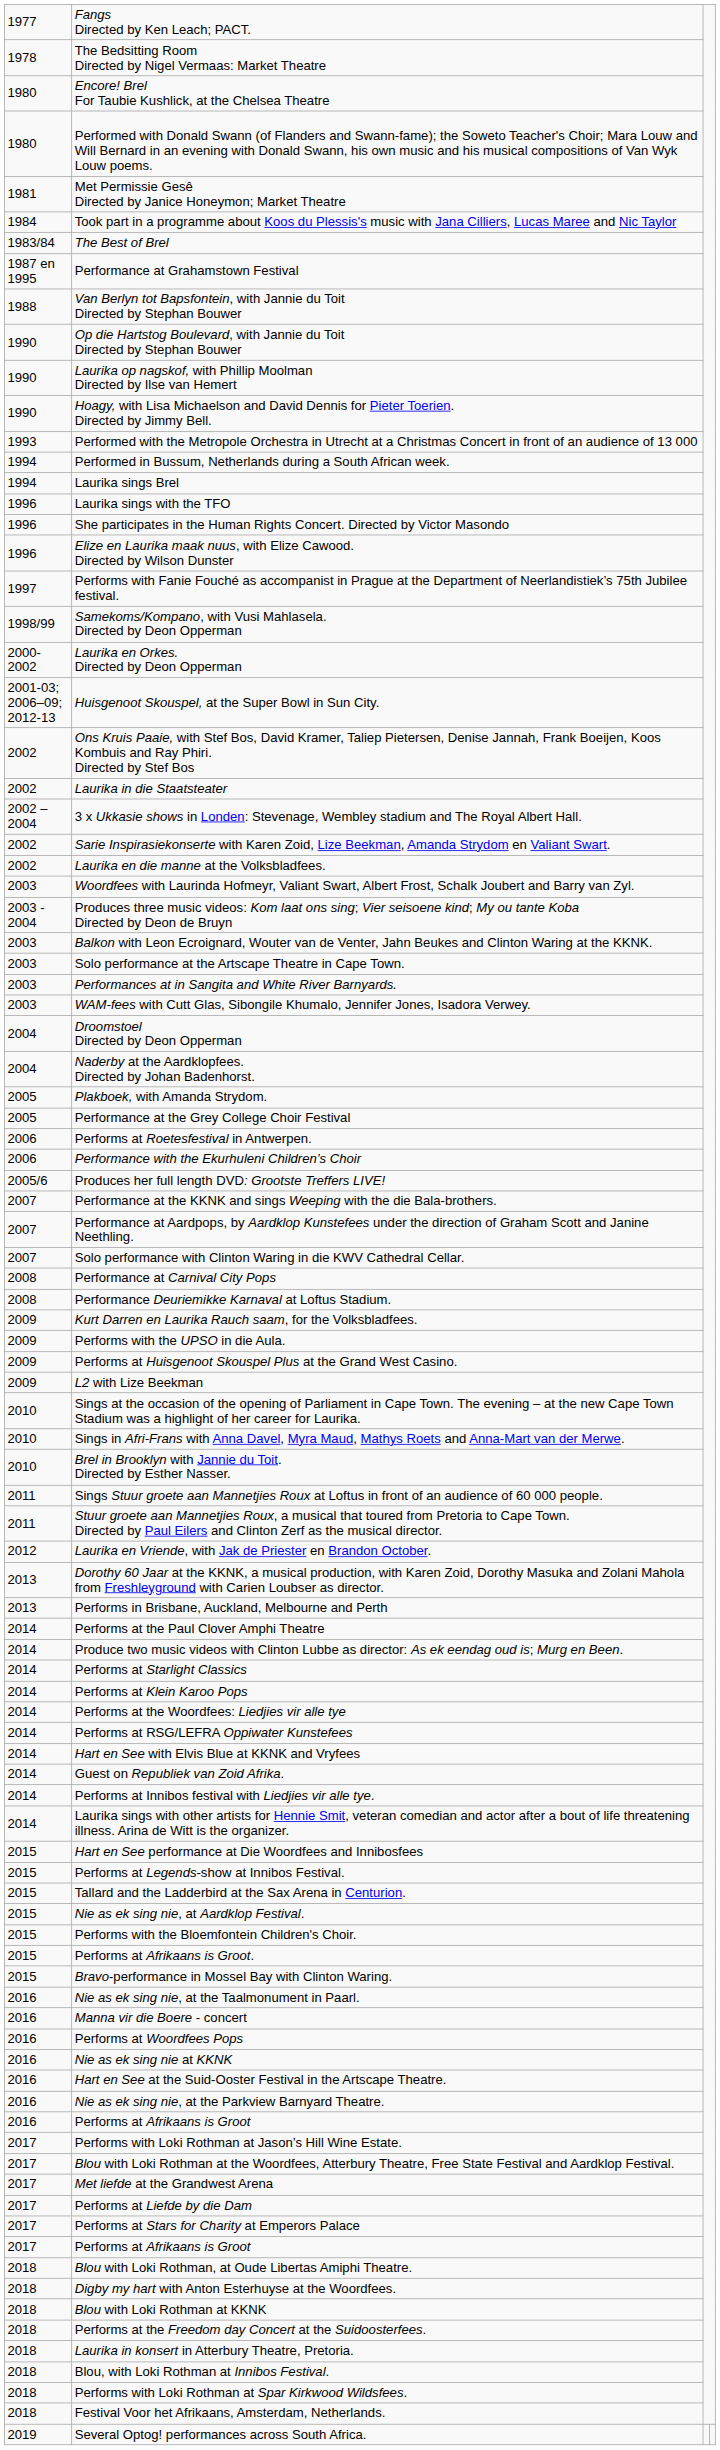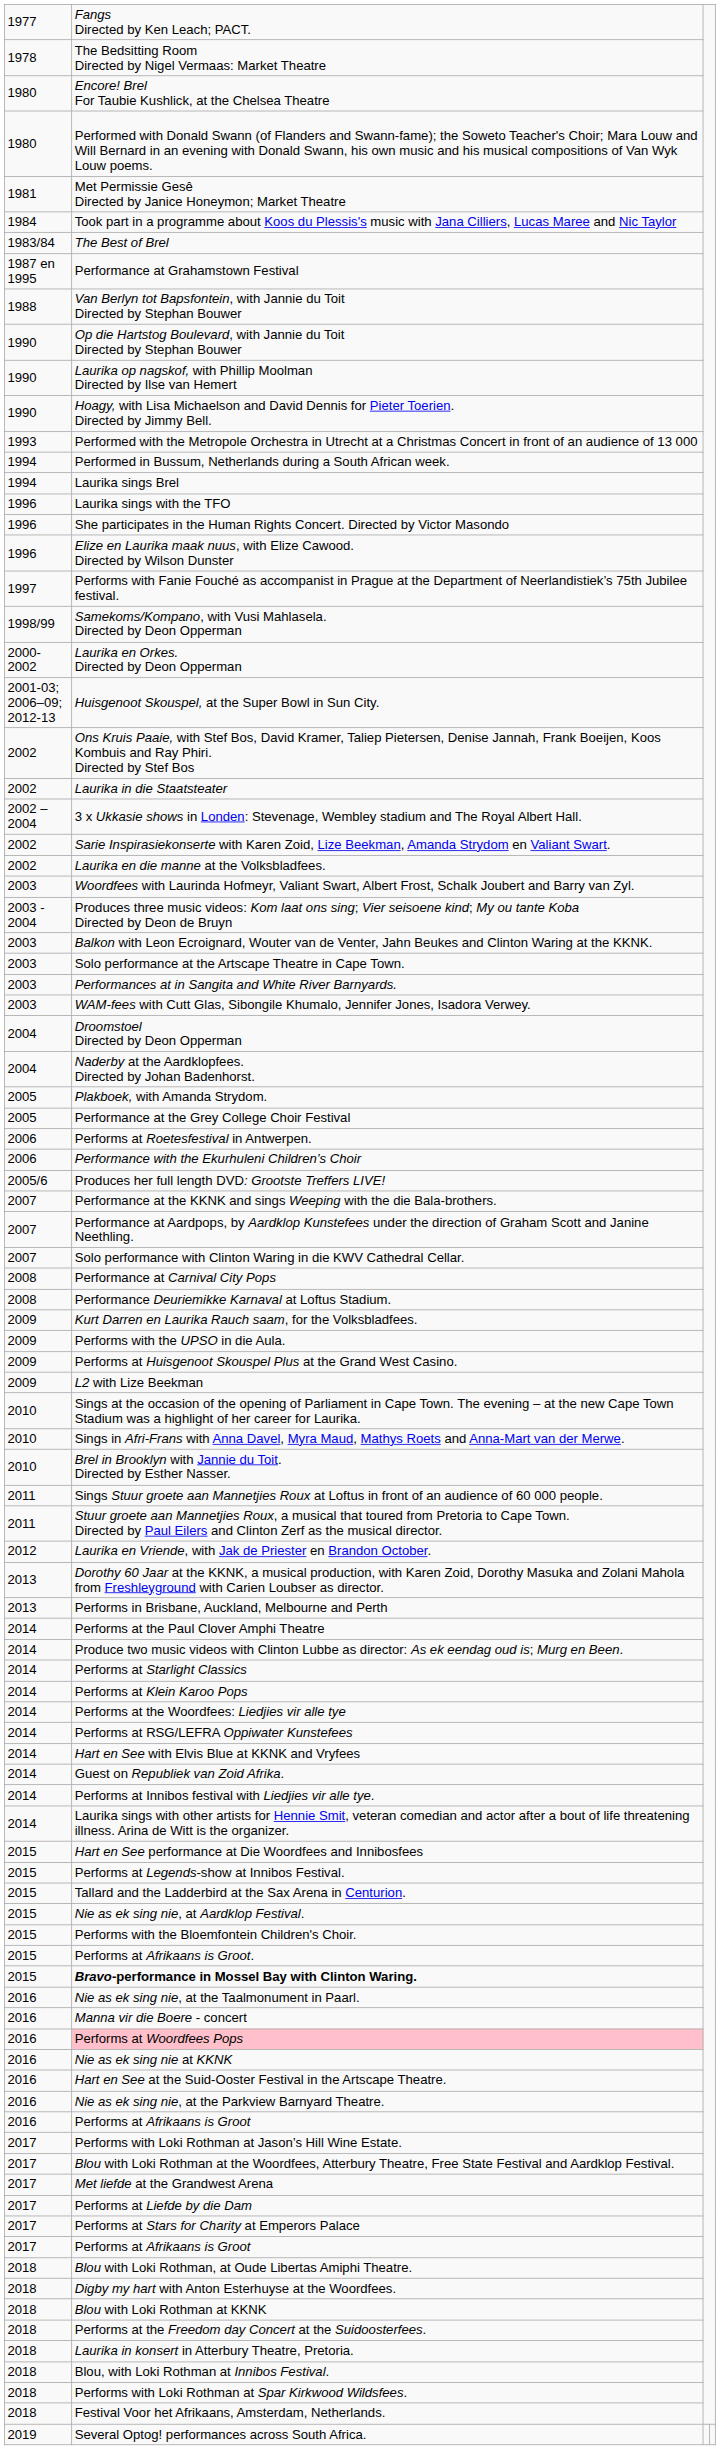Bravo-performance in Mossel Bay with Clinton Waring. | column 2: normal -> bold
Performs at Woordfees Pops | column 2: no background -> pink background
